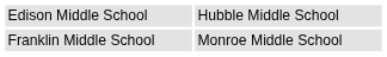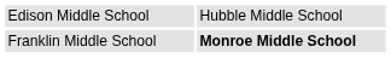Franklin Middle School | column 2: normal -> bold
